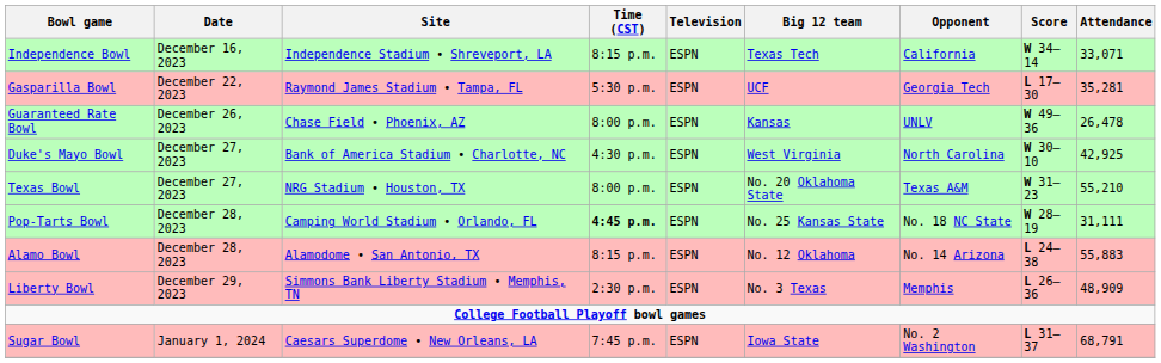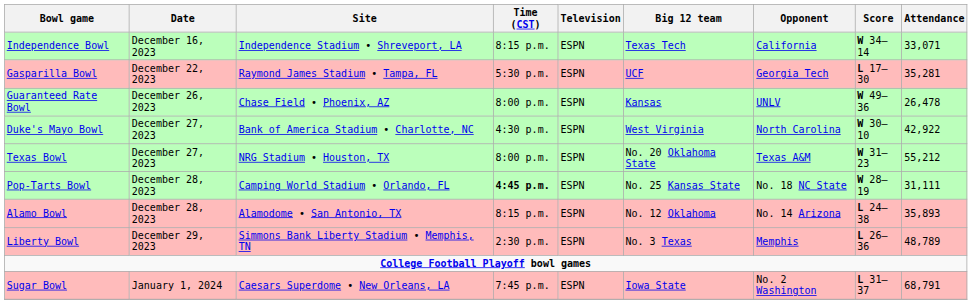Duke's Mayo Bowl | Attendance: 42,925 -> 42,922
Texas Bowl | Attendance: 55,210 -> 55,212
Alamo Bowl | Attendance: 55,883 -> 35,893
Liberty Bowl | Attendance: 48,909 -> 48,789
